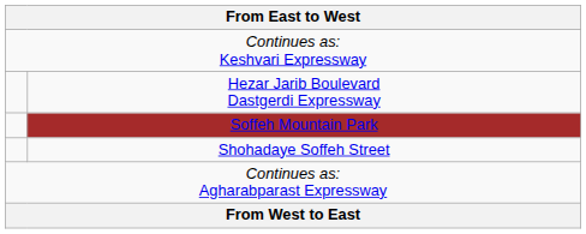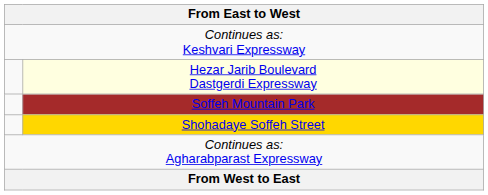Hezar Jarib Boulevard Dastgerdi Expressway | column 2: no background -> lightyellow background
Shohadaye Soffeh Street | column 2: no background -> gold background
